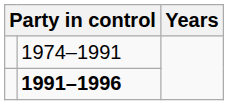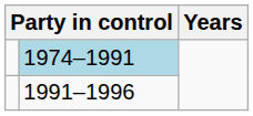1974–1991 | column 2: no background -> lightblue background
1991–1996 | column 2: bold -> normal
